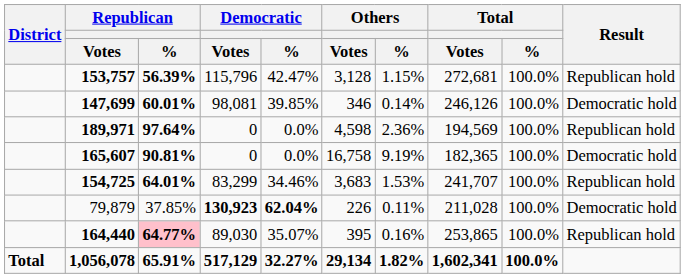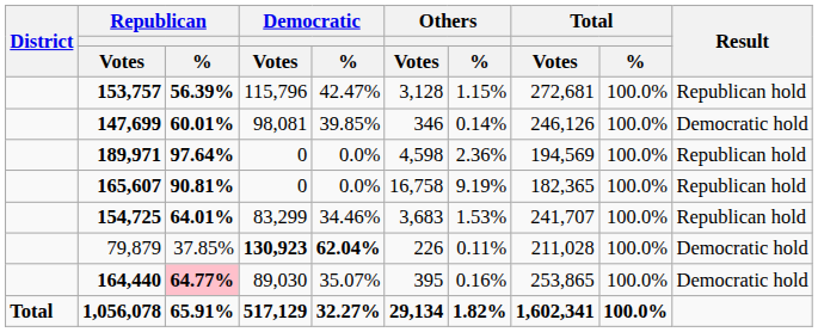165,607 | Result: Democratic hold -> Republican hold
164,440 | Result: Republican hold -> Democratic hold
